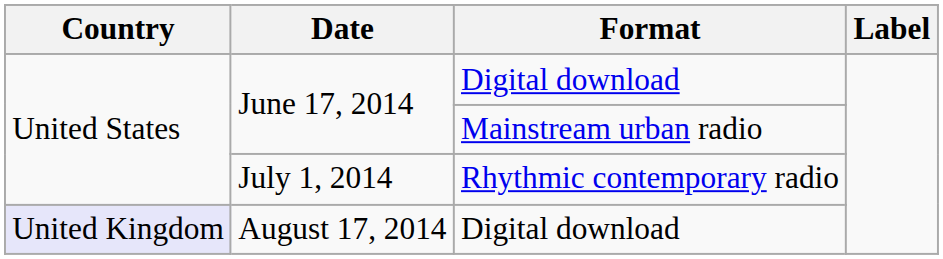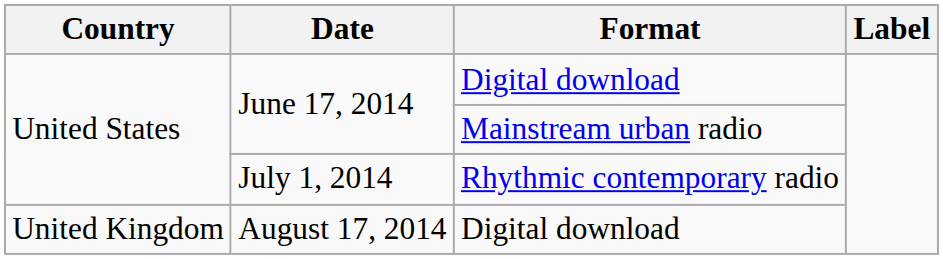August 17, 2014 | Country: lavender background -> no background
